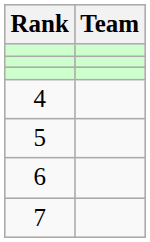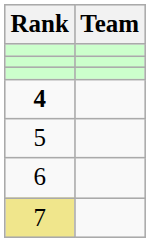row 5 | Rank: normal -> bold
row 8 | Rank: no background -> khaki background
